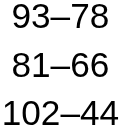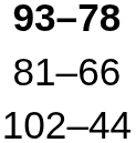93–78 | column 1: normal -> bold
